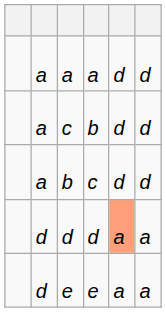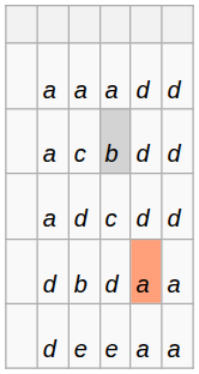row 3 | column 4: no background -> lightgrey background
row 4 | column 3: b -> d
row 5 | column 3: d -> b
